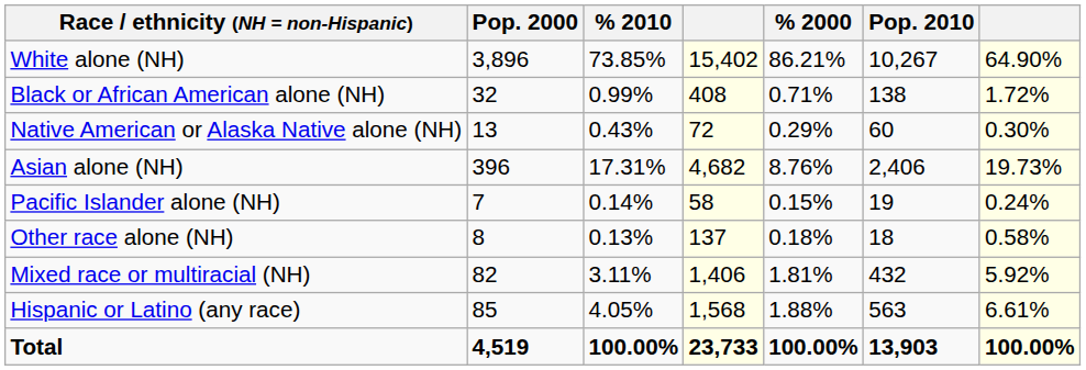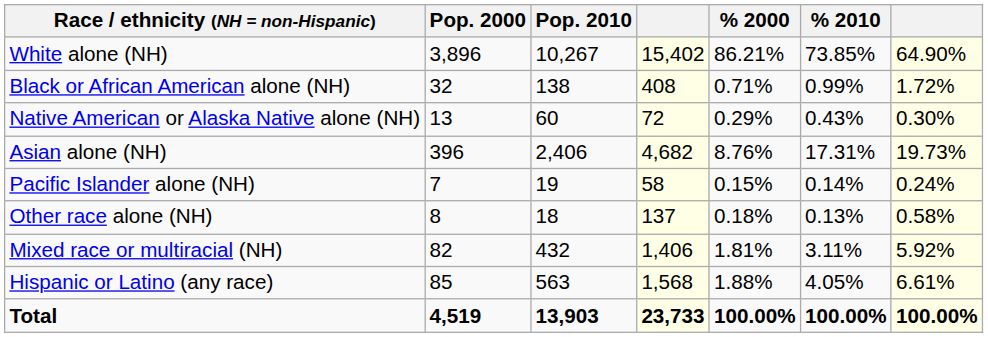columns swapped: Pop. 2010 <-> % 2010
